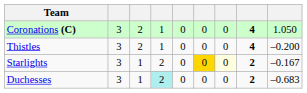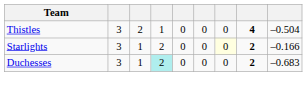- row: Coronations (C) | 3 | 2 | 1 | 0 | 0 | 0 | 4 | 1.050
Thistles | column 9: –0.200 -> –0.504
Starlights | column 6: gold background -> no background
Starlights | column 9: –0.167 -> –0.166
